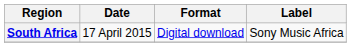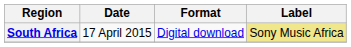South Africa | Label: no background -> khaki background
